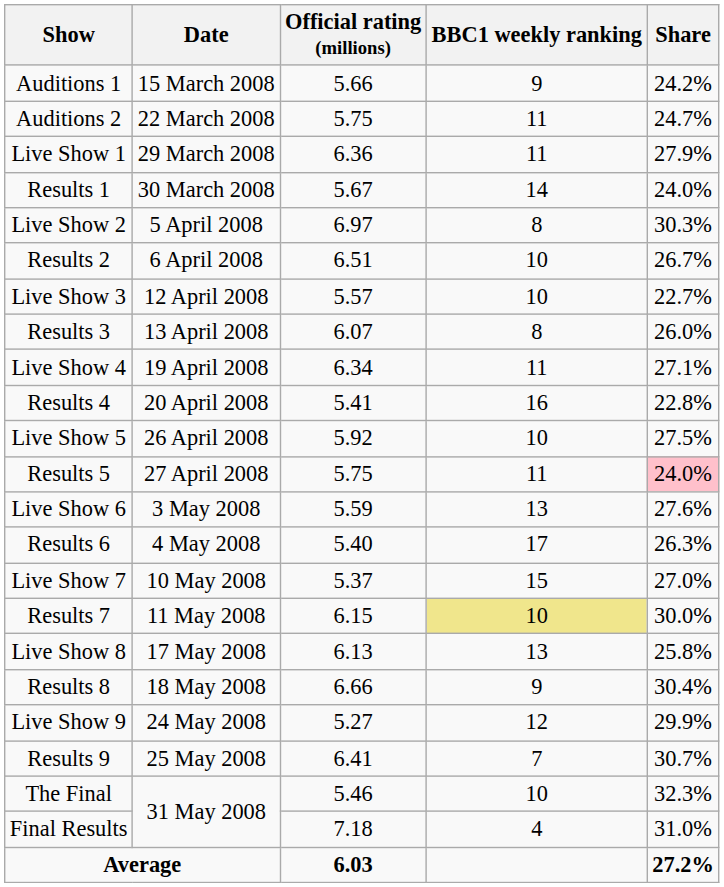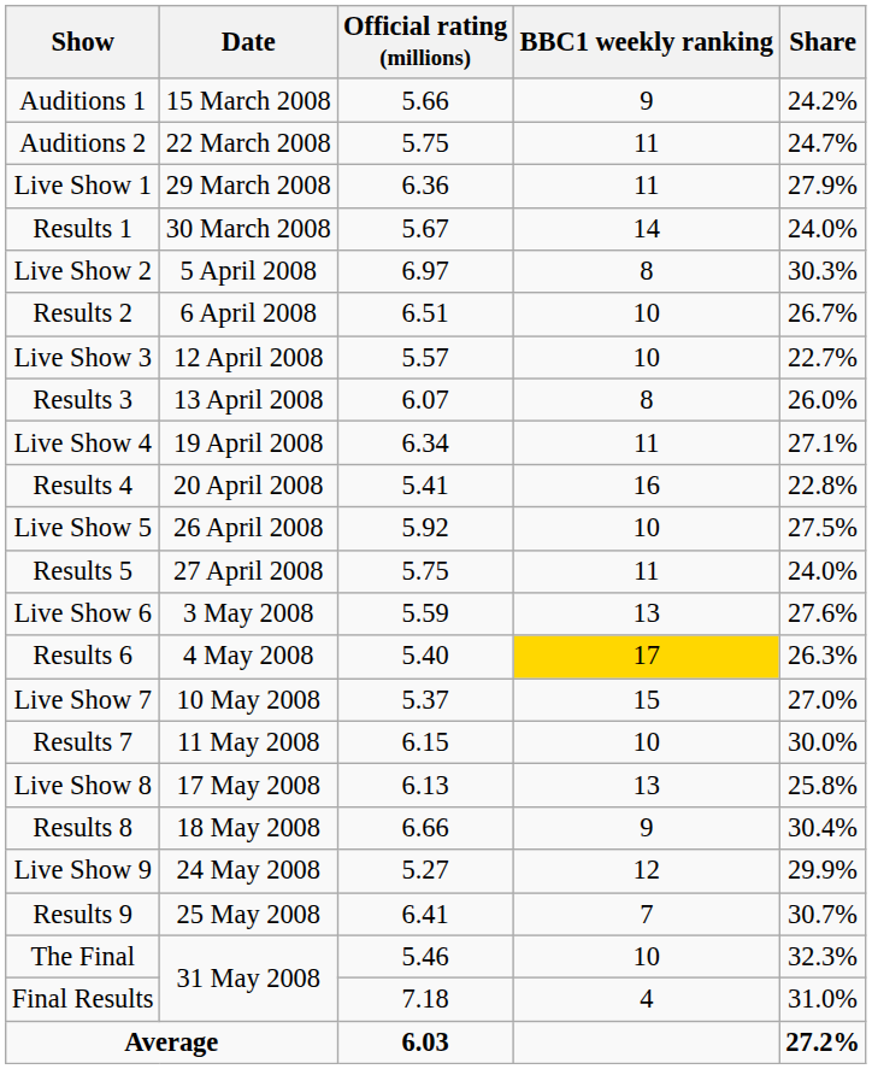Results 5 | Share: pink background -> no background
Results 6 | BBC1 weekly ranking: no background -> gold background
Results 7 | BBC1 weekly ranking: khaki background -> no background
